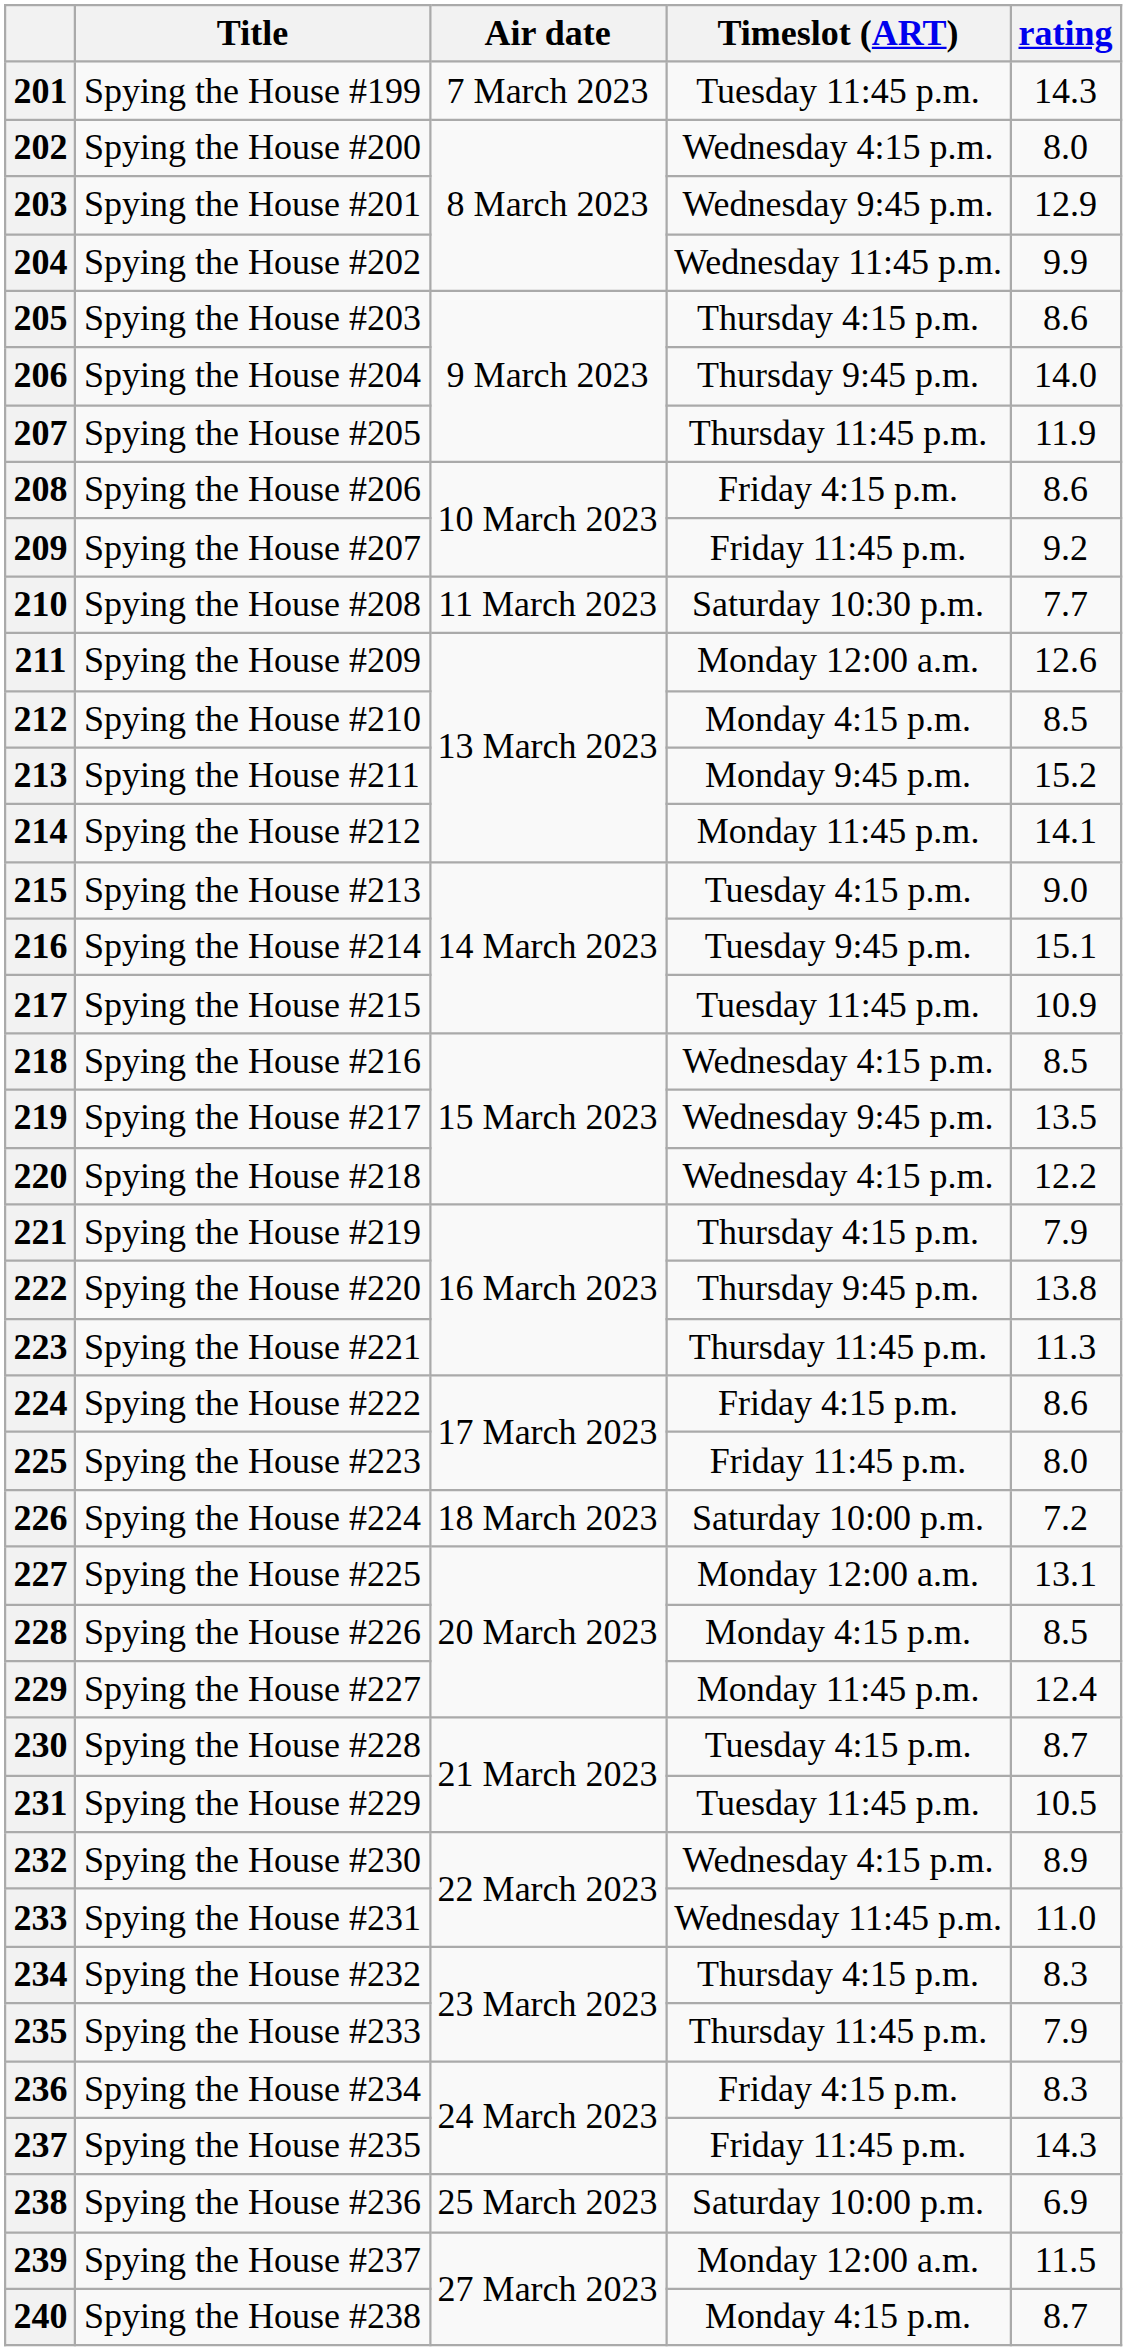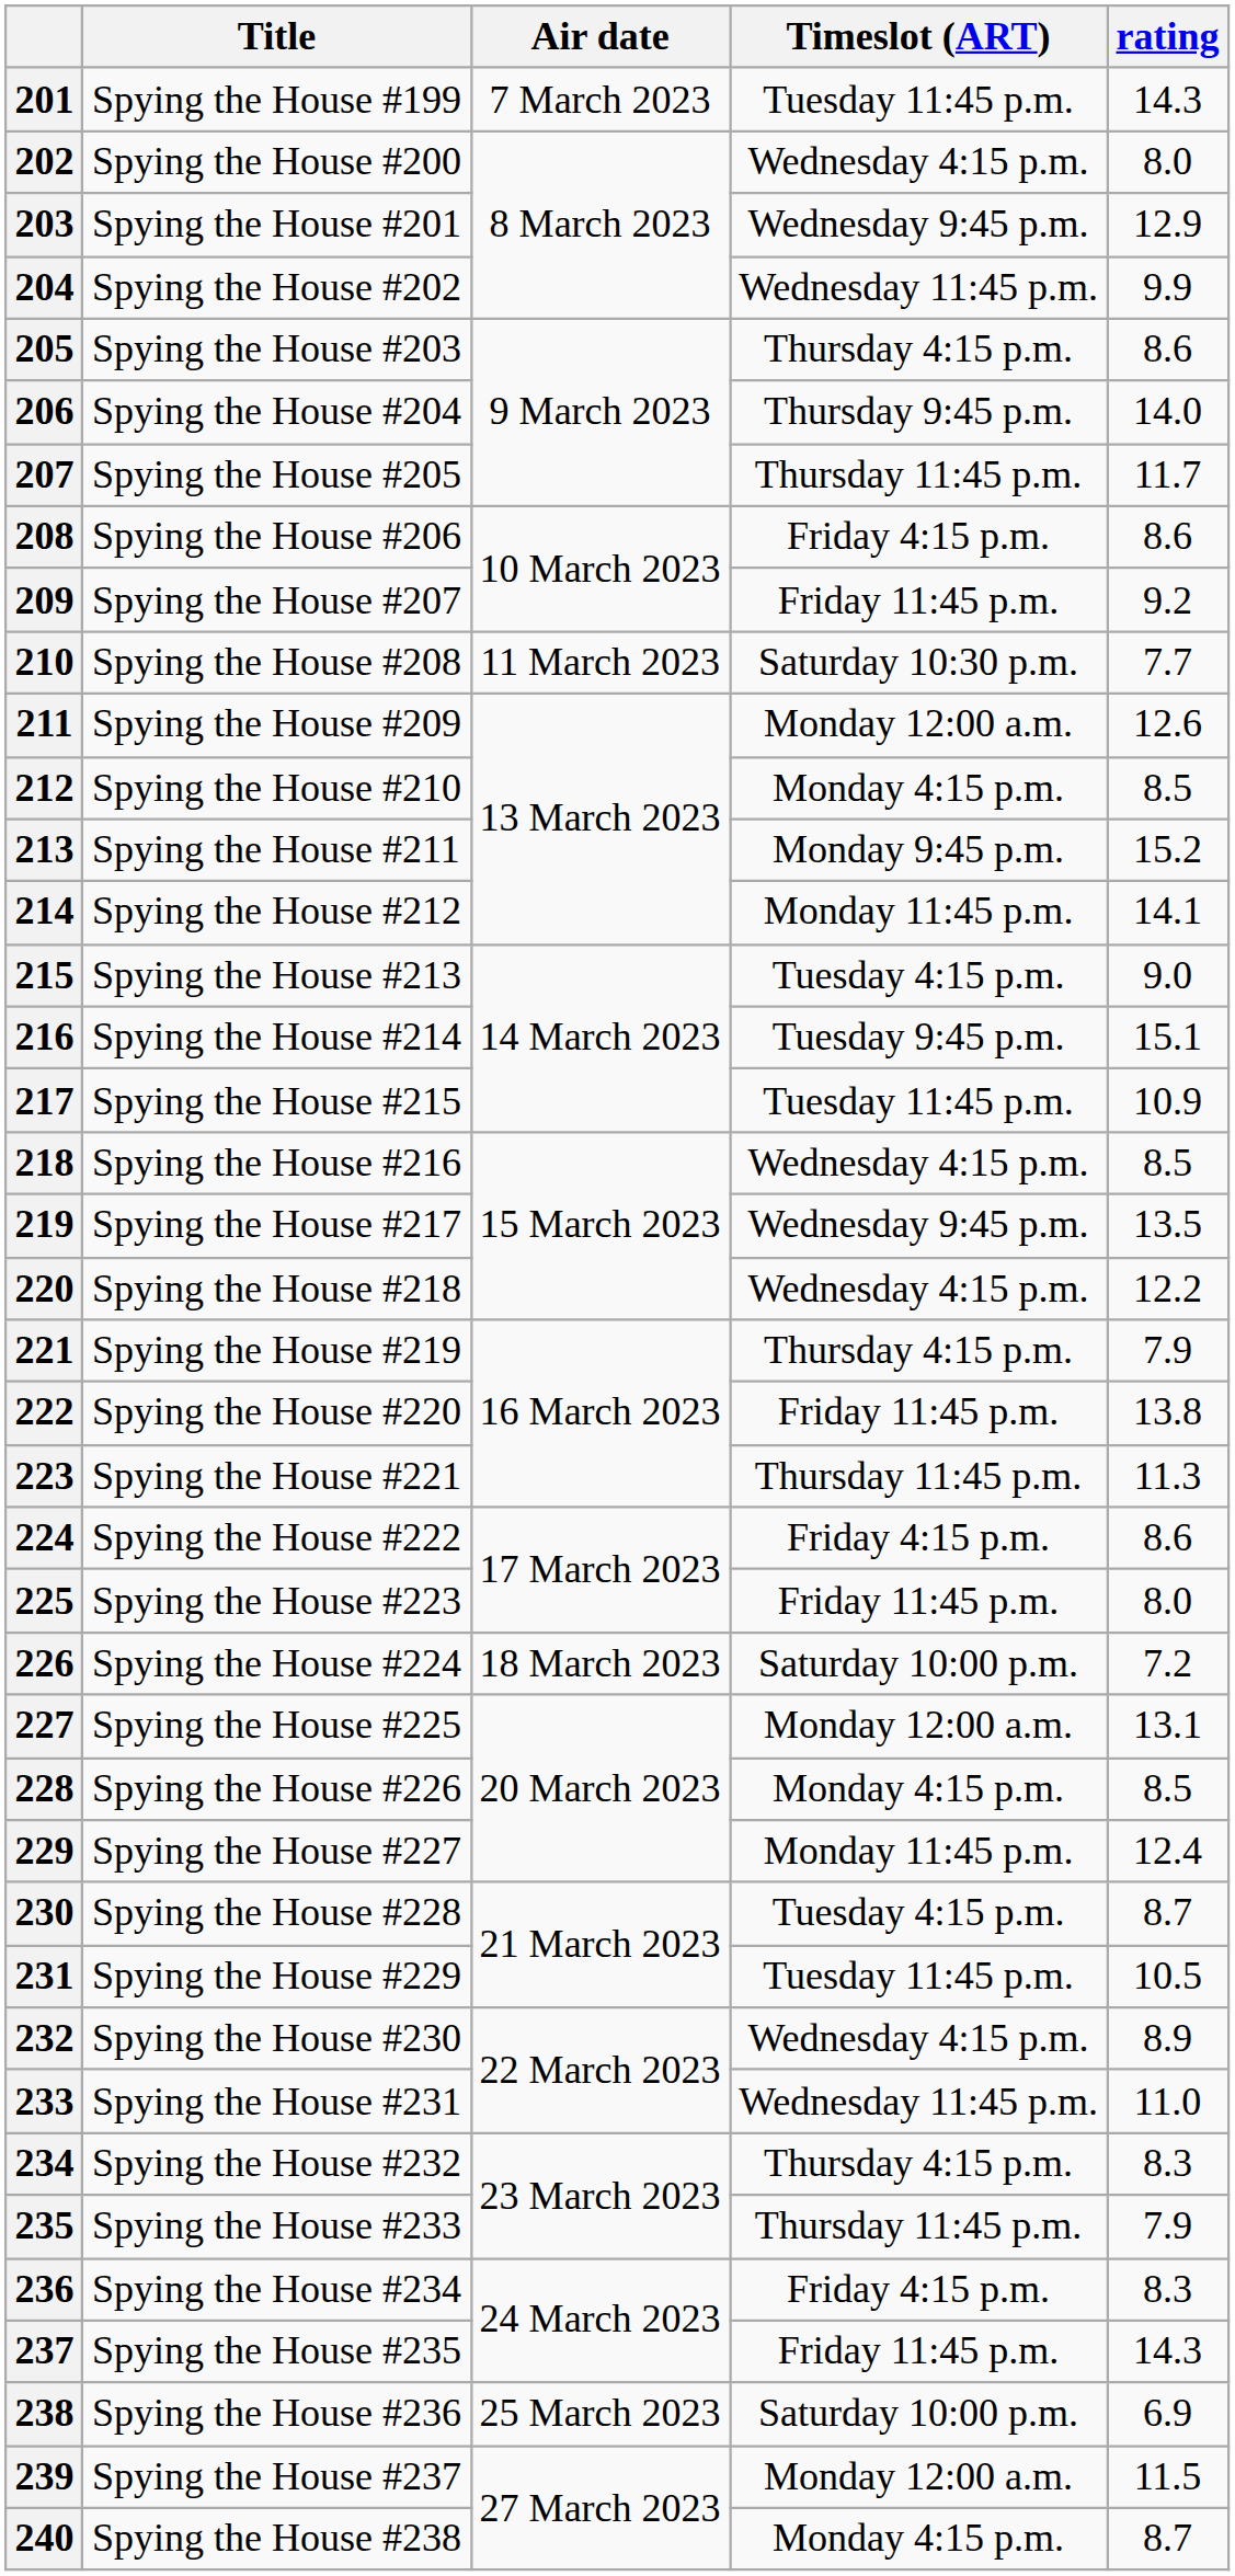207 | rating: 11.9 -> 11.7
222 | Timeslot (ART): Thursday 9:45 p.m. -> Friday 11:45 p.m.
